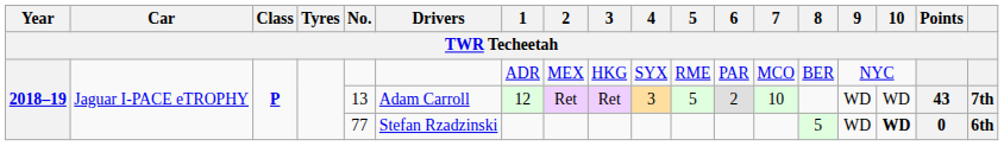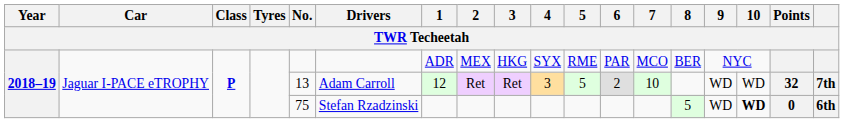row 4 | Points: 43 -> 32
row 5 | No.: 77 -> 75
